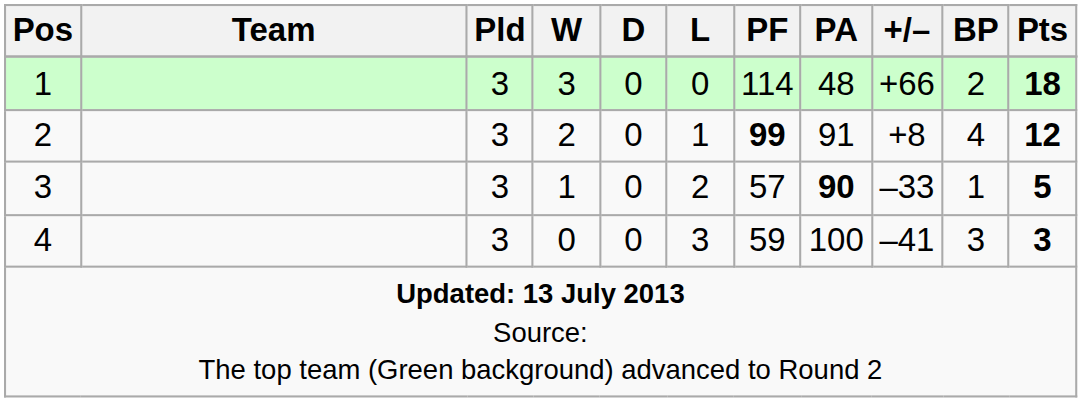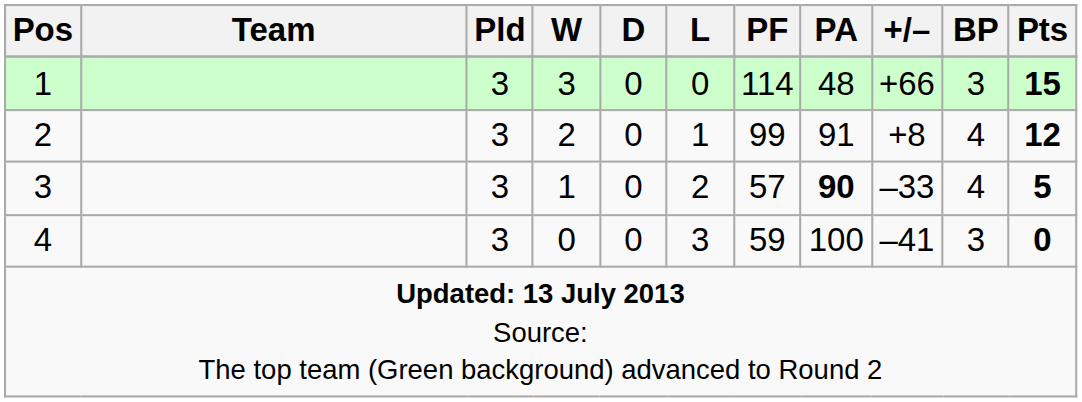row 2 | BP: 2 -> 3
row 2 | Pts: 18 -> 15
row 3 | PF: bold -> normal
row 4 | BP: 1 -> 4
row 5 | Pts: 3 -> 0
